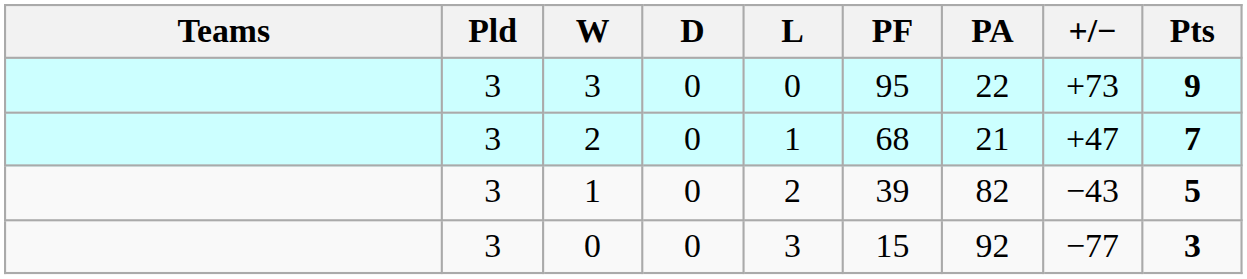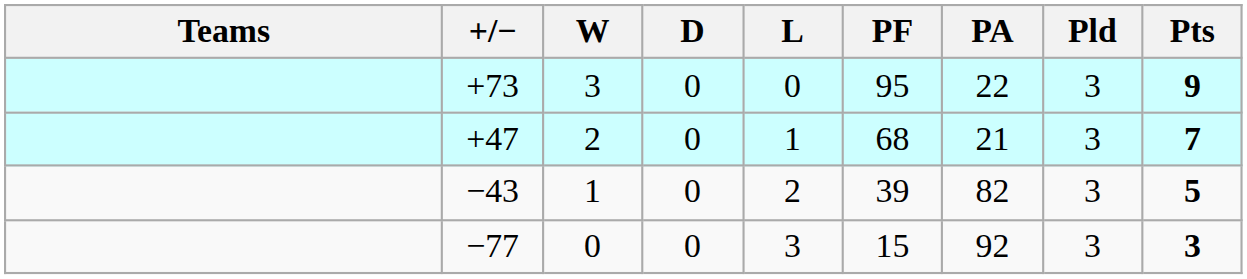columns swapped: Pld <-> +/−
